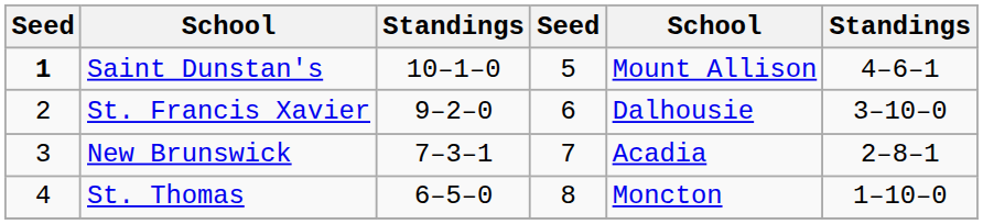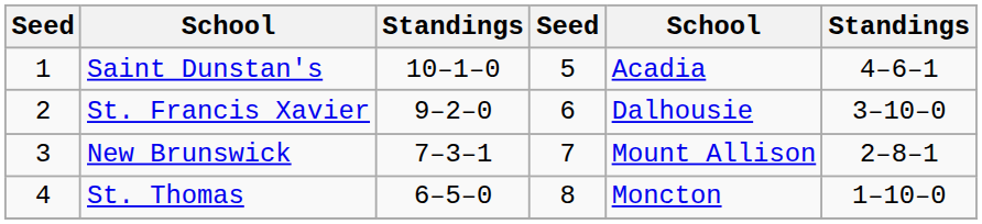Saint Dunstan's | column 1: bold -> normal
Saint Dunstan's | column 5: Mount Allison -> Acadia
New Brunswick | column 5: Acadia -> Mount Allison
